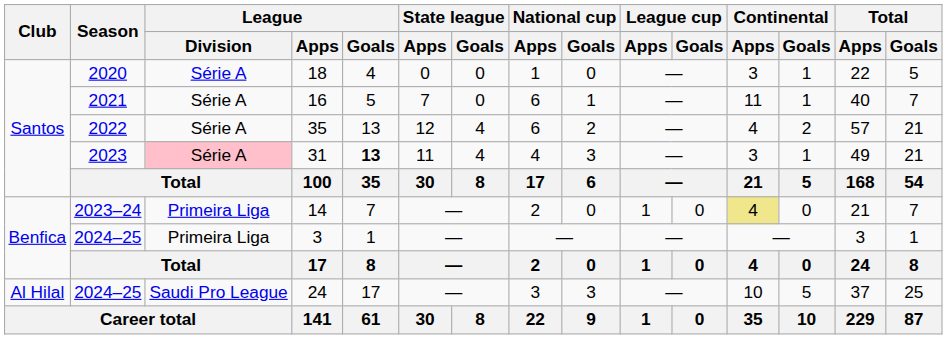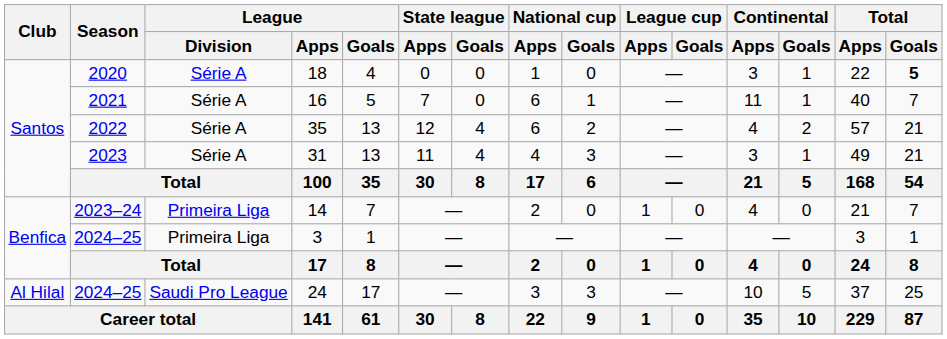18 | Total / Goals: normal -> bold
31 | League / Division: pink background -> no background
31 | League / Goals: bold -> normal
14 | Continental / Apps: khaki background -> no background
